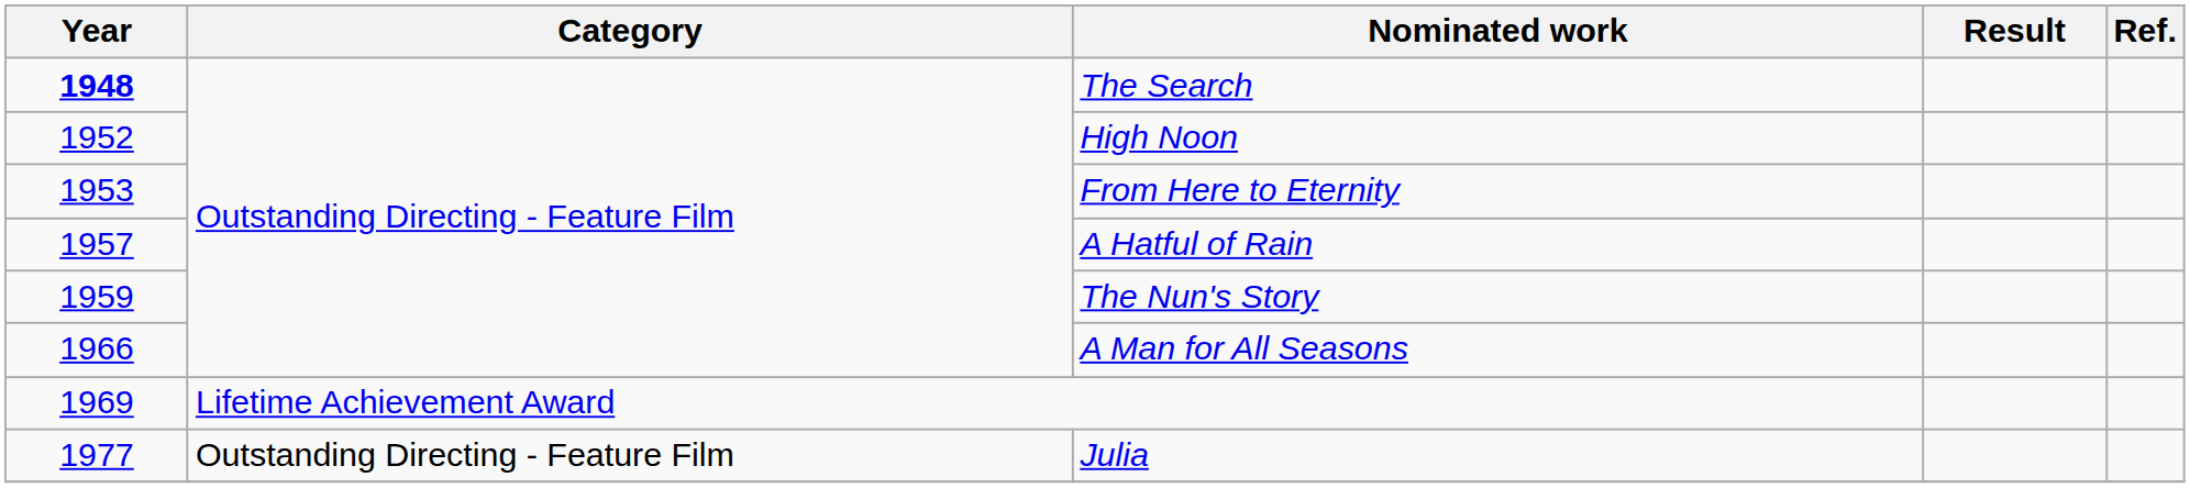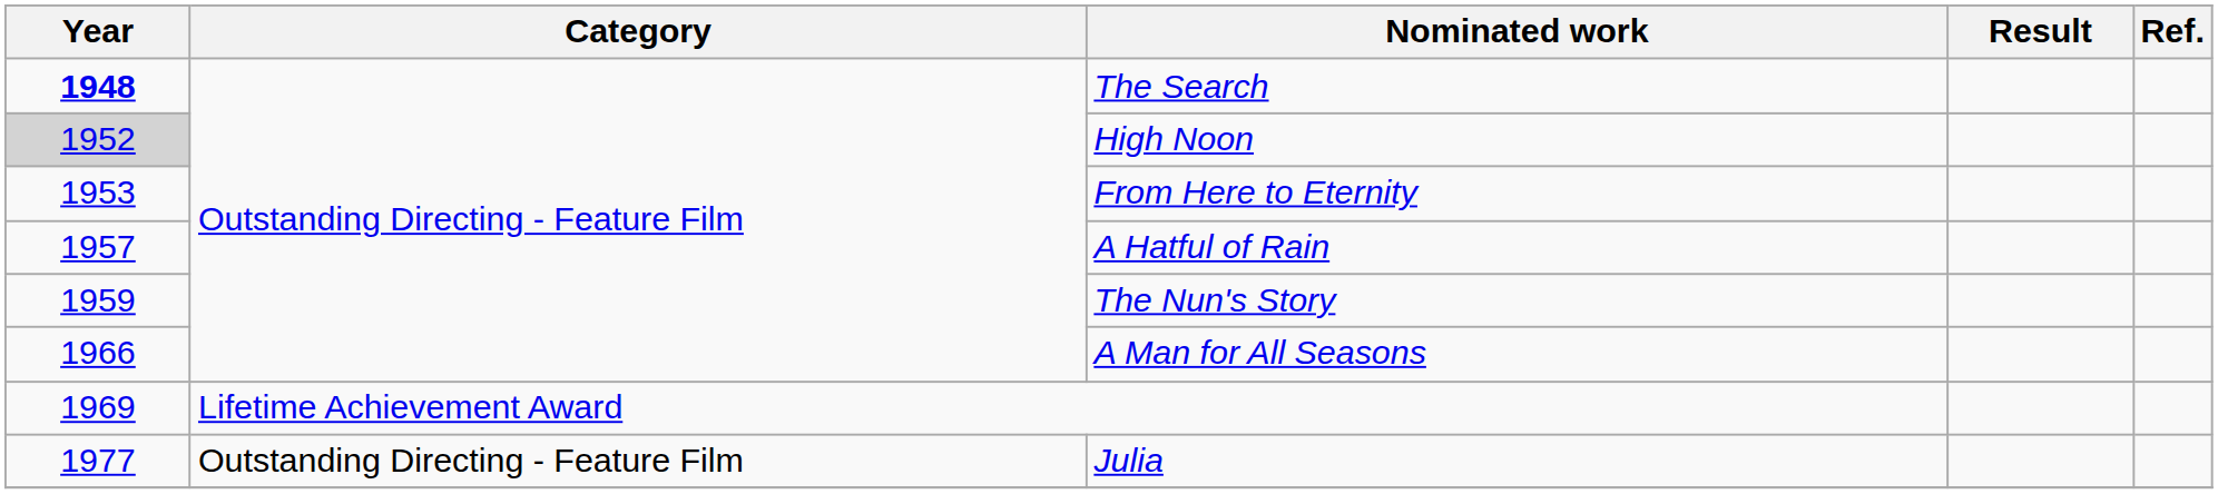High Noon | Year: no background -> lightgrey background
